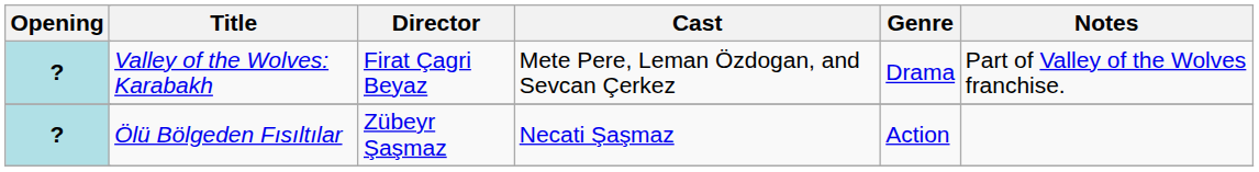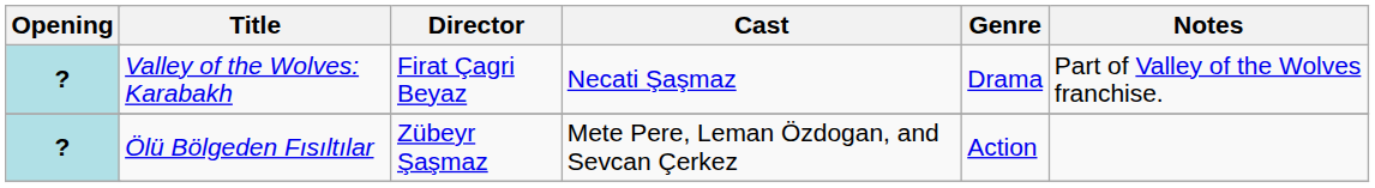Valley of the Wolves: Karabakh | Cast: Mete Pere, Leman Özdogan, and Sevcan Çerkez -> Necati Şaşmaz
Ölü Bölgeden Fısıltılar | Cast: Necati Şaşmaz -> Mete Pere, Leman Özdogan, and Sevcan Çerkez
